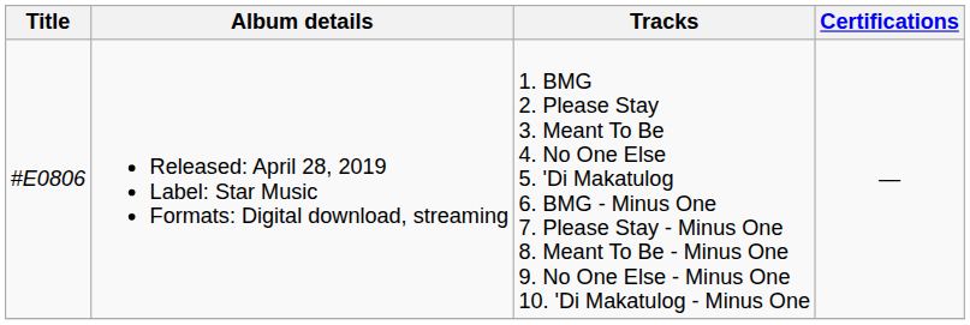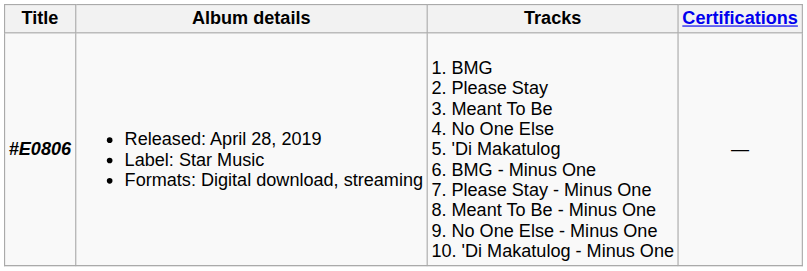row 2 | Title: normal -> bold
